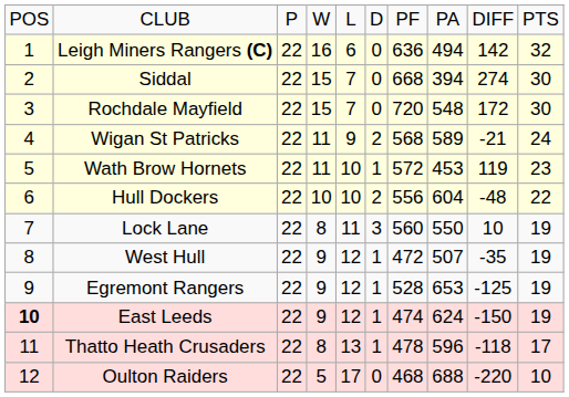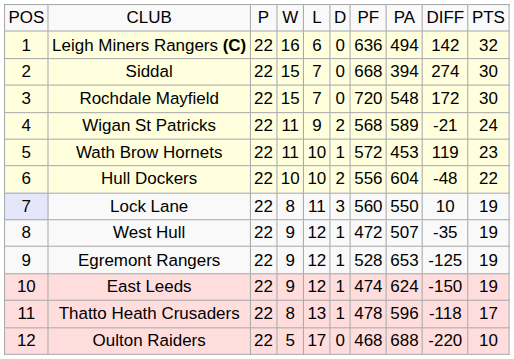Lock Lane | column 1: no background -> lavender background
East Leeds | column 1: bold -> normal
